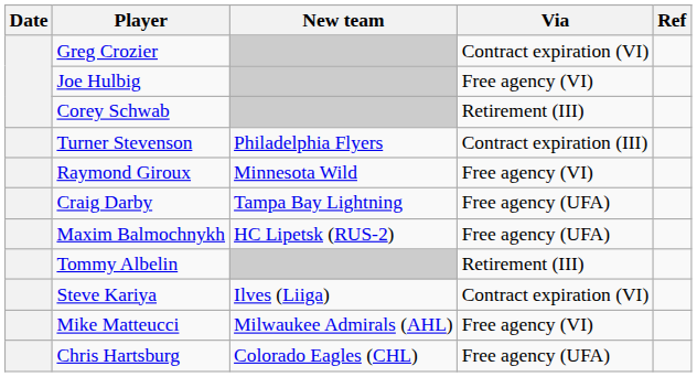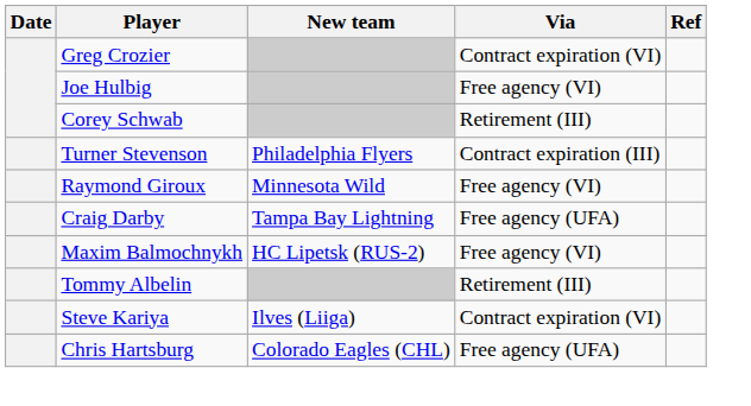Maxim Balmochnykh | Via: Free agency (UFA) -> Free agency (VI)
- row: Mike Matteucci | Milwaukee Admirals (AHL) | Free agency (VI)
